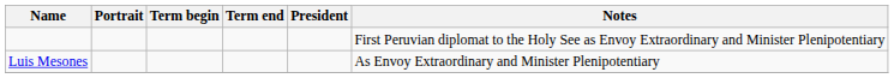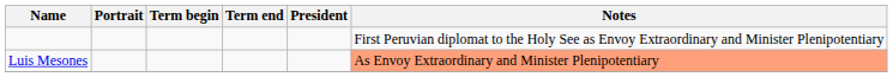Luis Mesones | Notes: no background -> lightsalmon background
